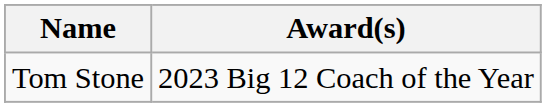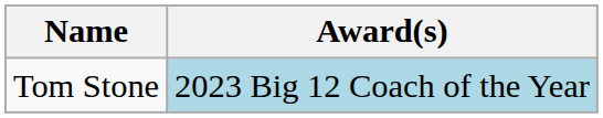Tom Stone | Award(s): no background -> lightblue background
